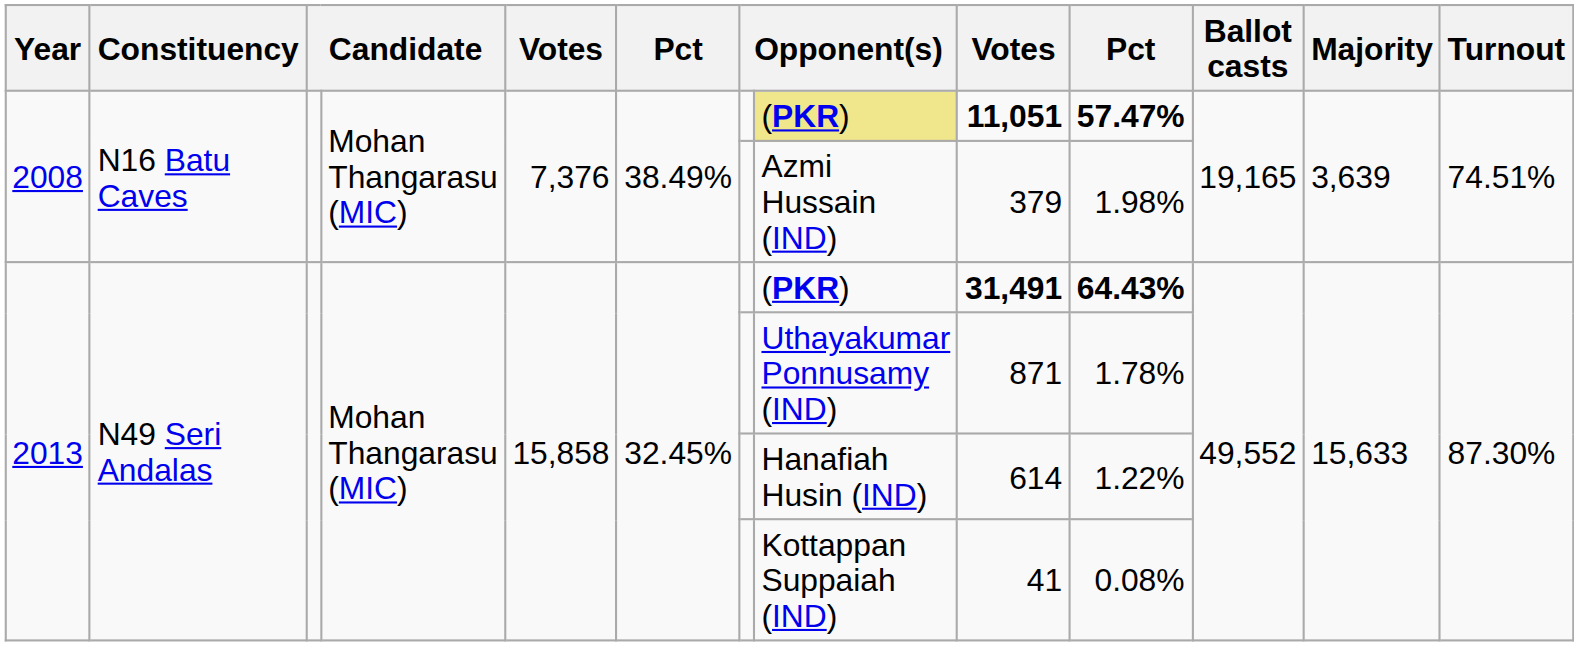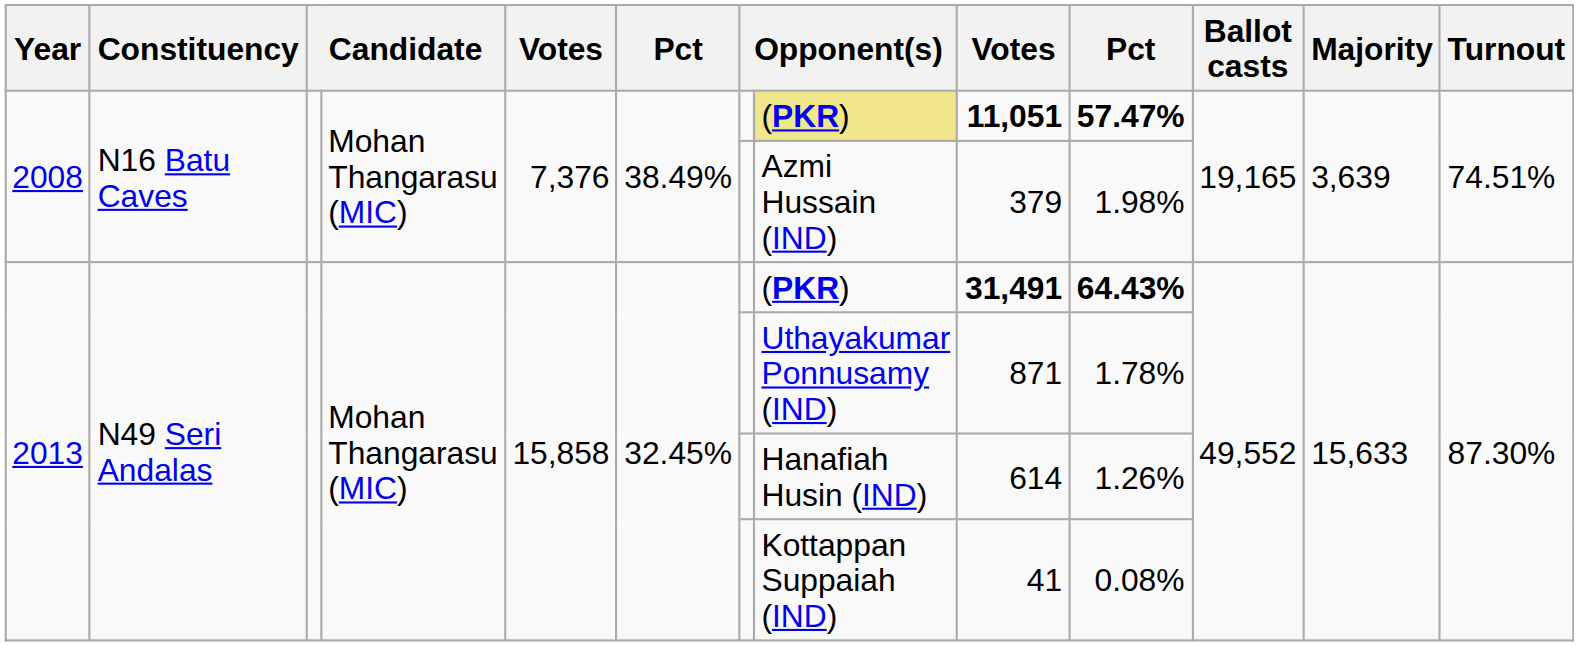row 6 | column 10: 1.22% -> 1.26%
